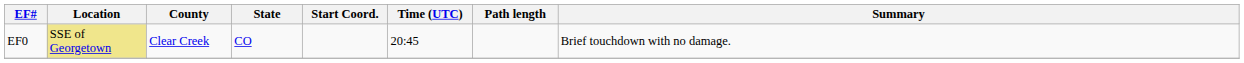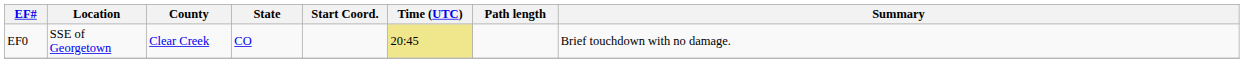EF0 | Location: khaki background -> no background
EF0 | Time (UTC): no background -> khaki background
